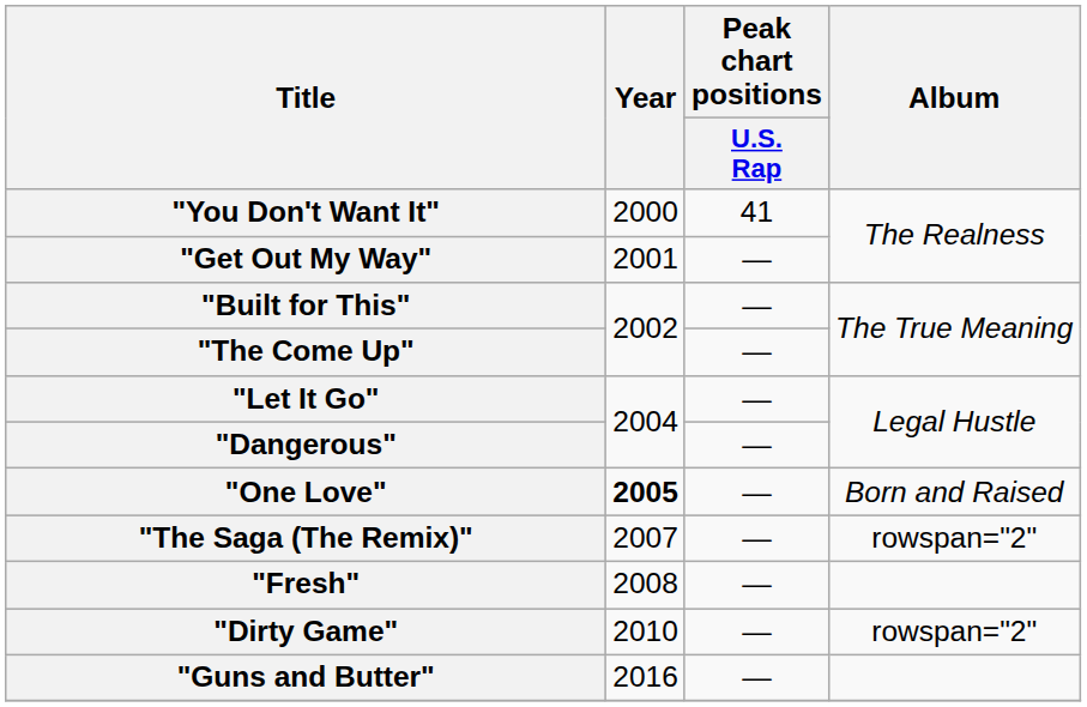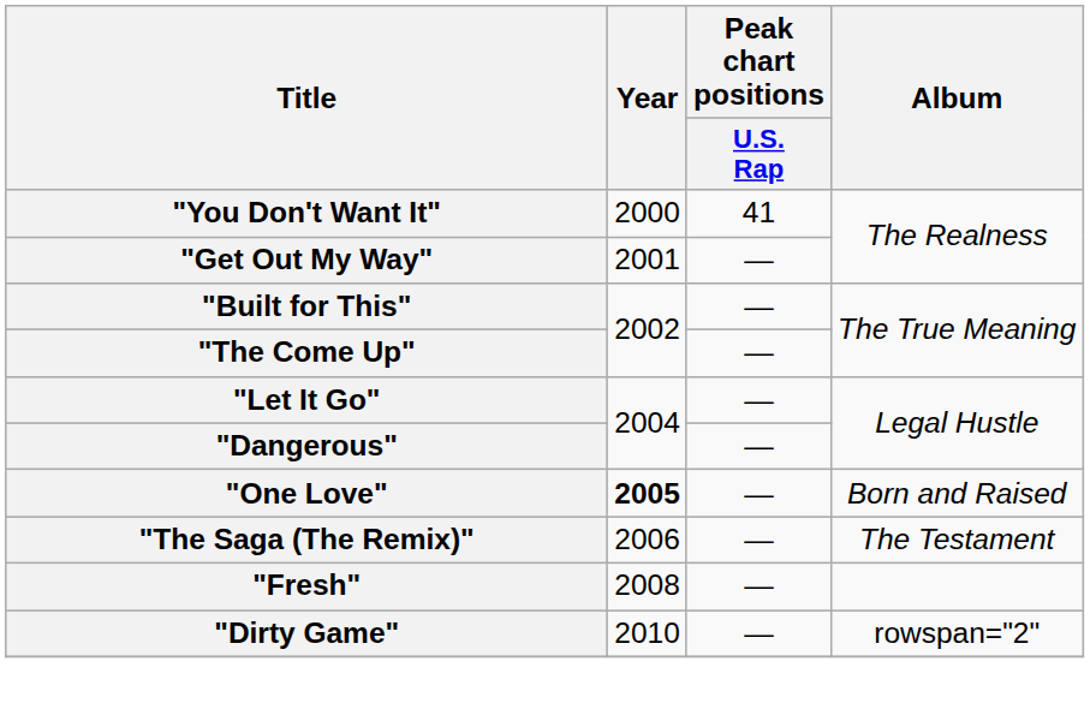"The Saga (The Remix)" | Year: 2007 -> 2006
"The Saga (The Remix)" | Album: rowspan="2" -> The Testament
- row: "Guns and Butter" | 2016 | —
